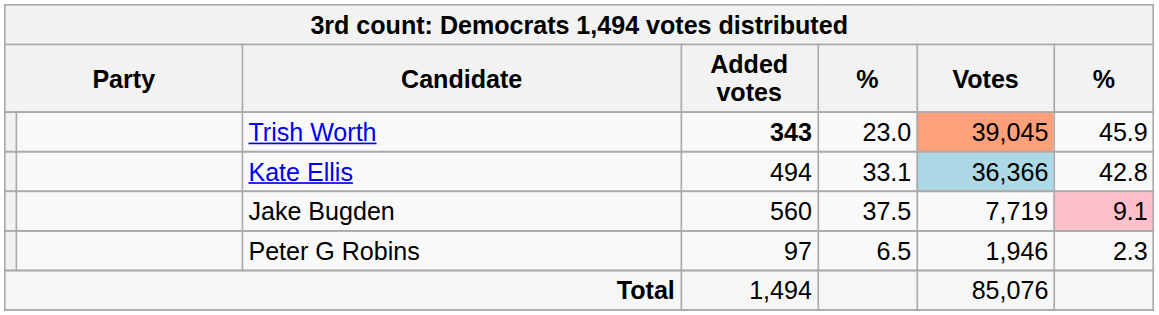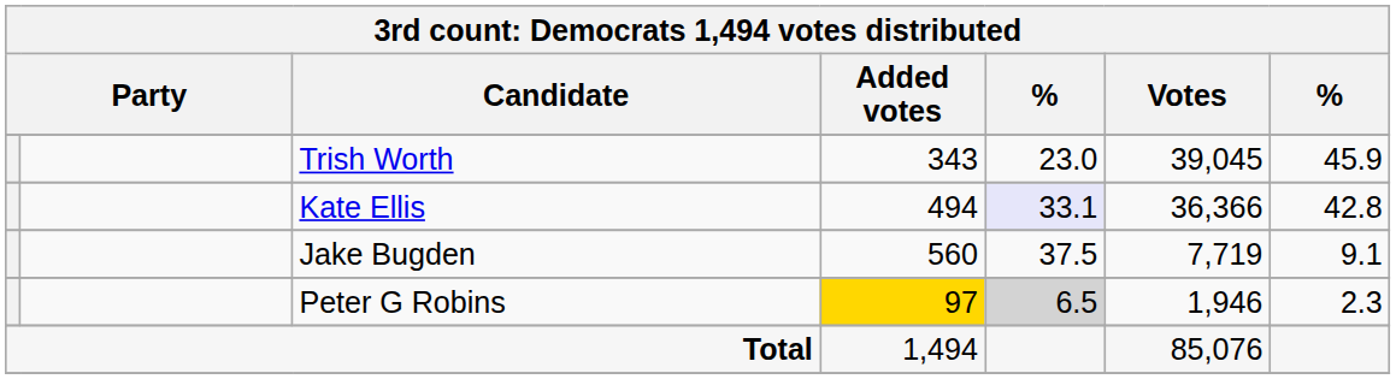Trish Worth | Added votes: bold -> normal
Trish Worth | Votes: lightsalmon background -> no background
Kate Ellis | column 5: no background -> lavender background
Kate Ellis | Votes: lightblue background -> no background
Jake Bugden | column 7: pink background -> no background
Peter G Robins | Added votes: no background -> gold background
Peter G Robins | column 5: no background -> lightgrey background
